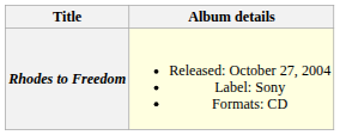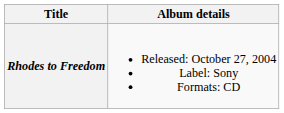Rhodes to Freedom | Album details: lightyellow background -> no background
